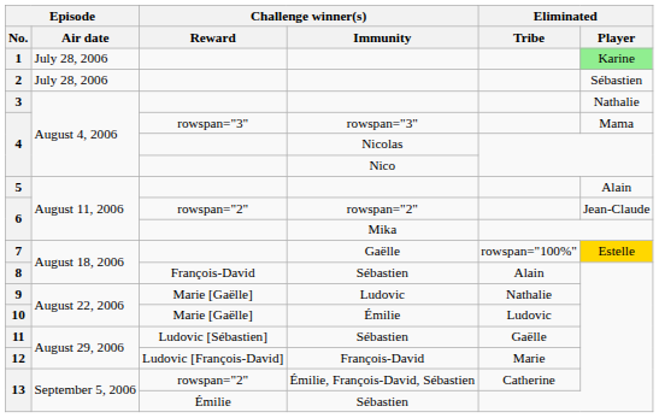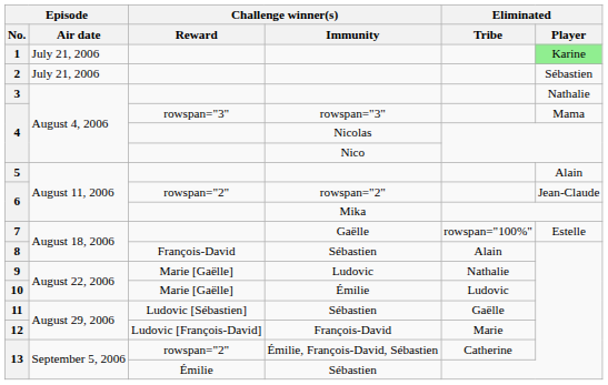1 | Episode / Air date: July 28, 2006 -> July 21, 2006
2 | Episode / Air date: July 28, 2006 -> July 21, 2006
7 | Eliminated / Player: gold background -> no background
